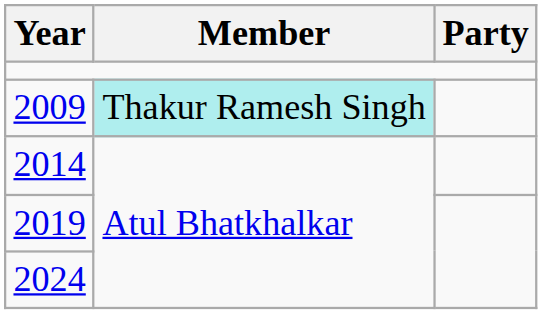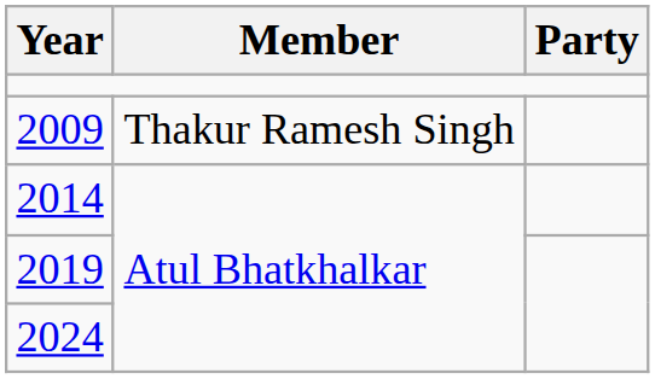2009 | Member: paleturquoise background -> no background
